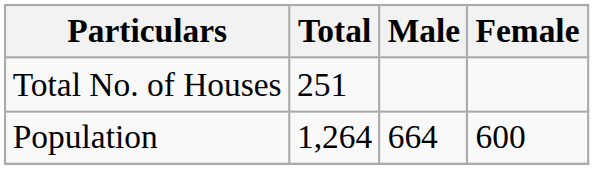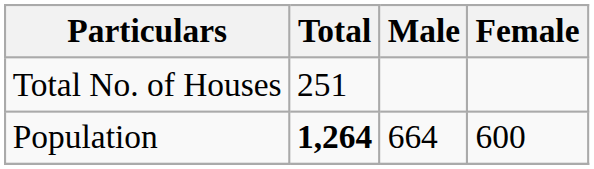Population | Total: normal -> bold
